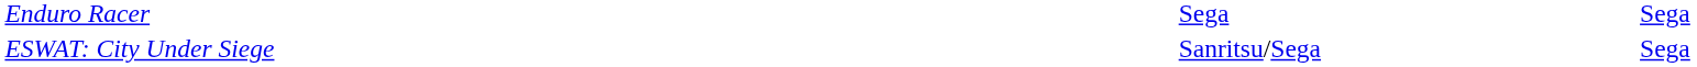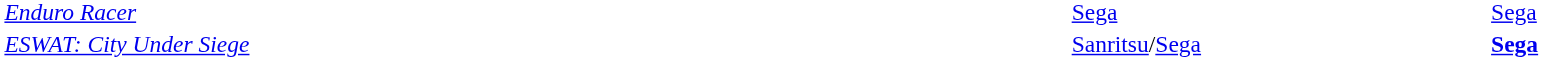ESWAT: City Under Siege | column 3: normal -> bold
